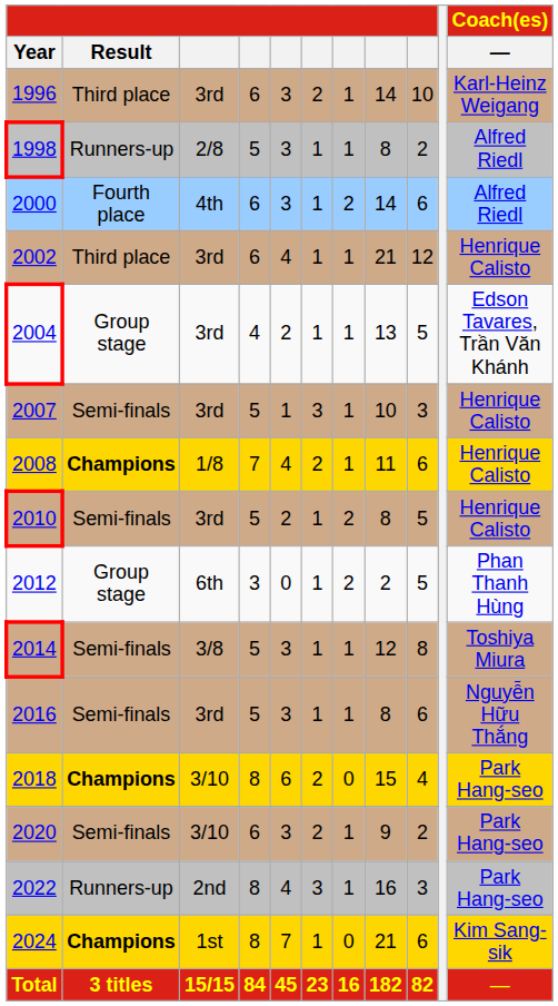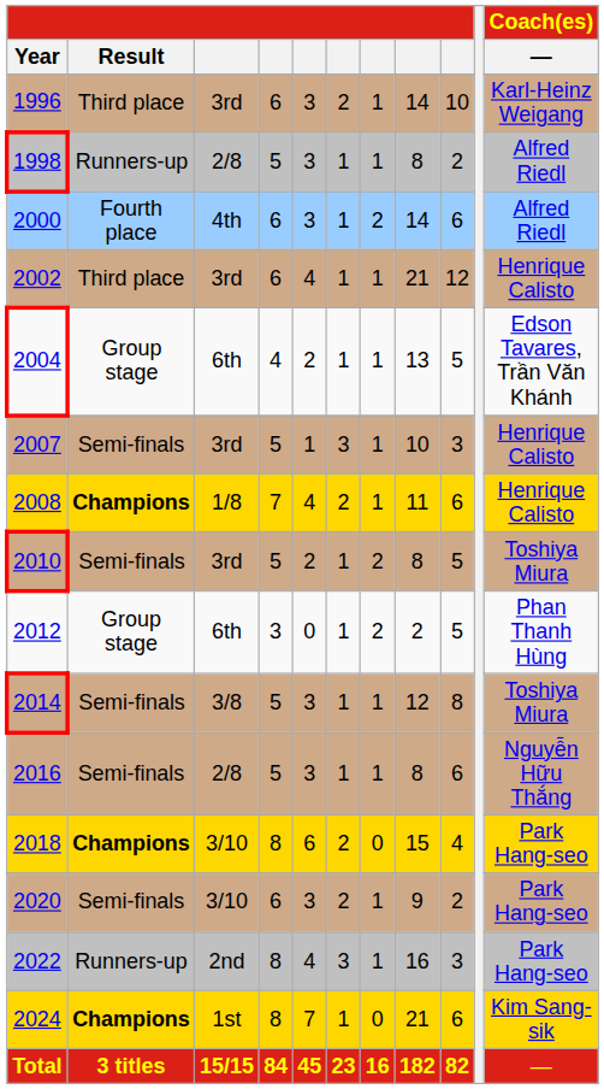2004 | column 3: 3rd -> 6th
2010 | Coach(es) / —: Henrique Calisto -> Toshiya Miura
2016 | column 3: 3rd -> 2/8
